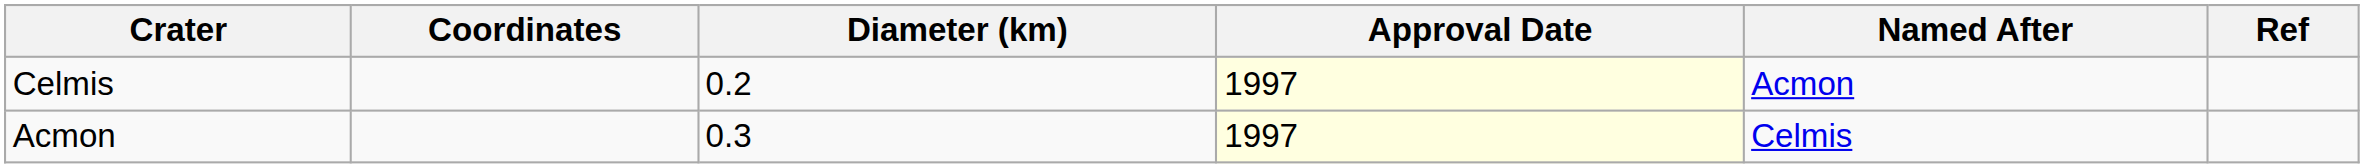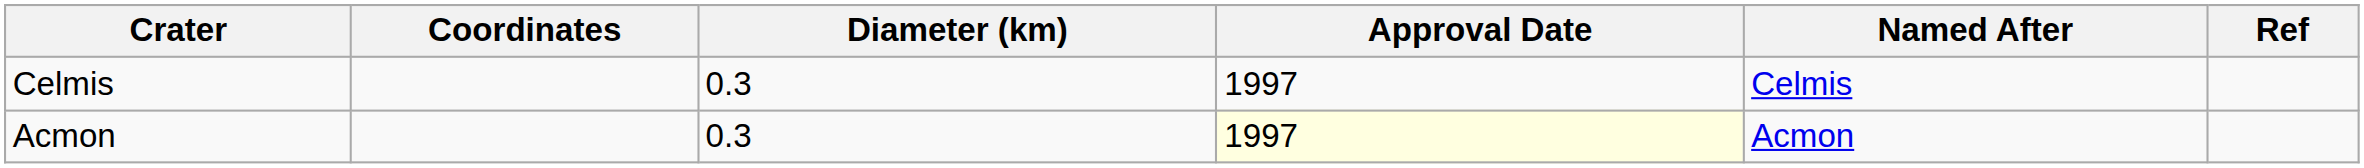row 2 | Diameter (km): 0.2 -> 0.3
row 2 | Approval Date: lightyellow background -> no background
row 2 | Named After: Acmon -> Celmis
row 3 | Named After: Celmis -> Acmon
